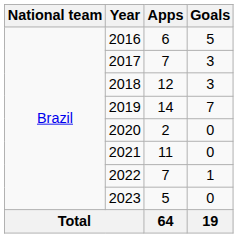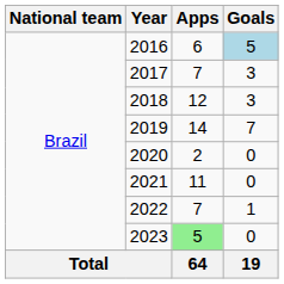2016 | Goals: no background -> lightblue background
2023 | Apps: no background -> lightgreen background
